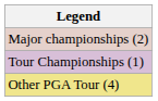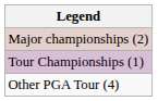row 4 | column 1: khaki background -> no background
